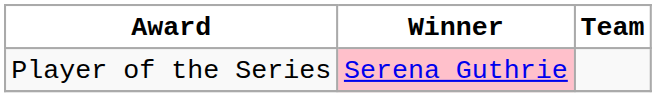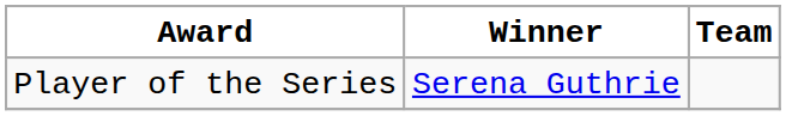Player of the Series | Winner: pink background -> no background
